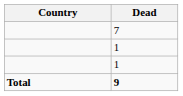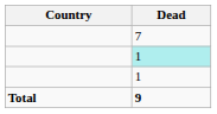row 3 | Dead: no background -> paleturquoise background
